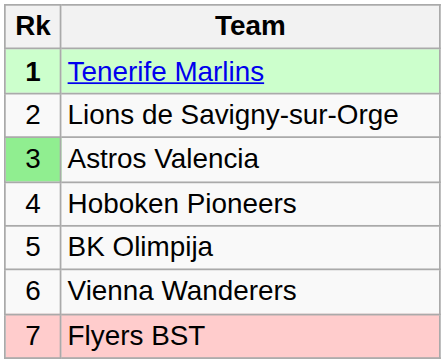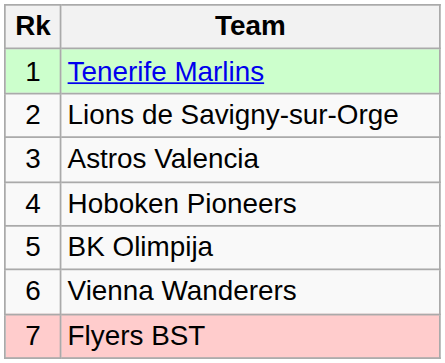Tenerife Marlins | Rk: bold -> normal
Astros Valencia | Rk: lightgreen background -> no background
